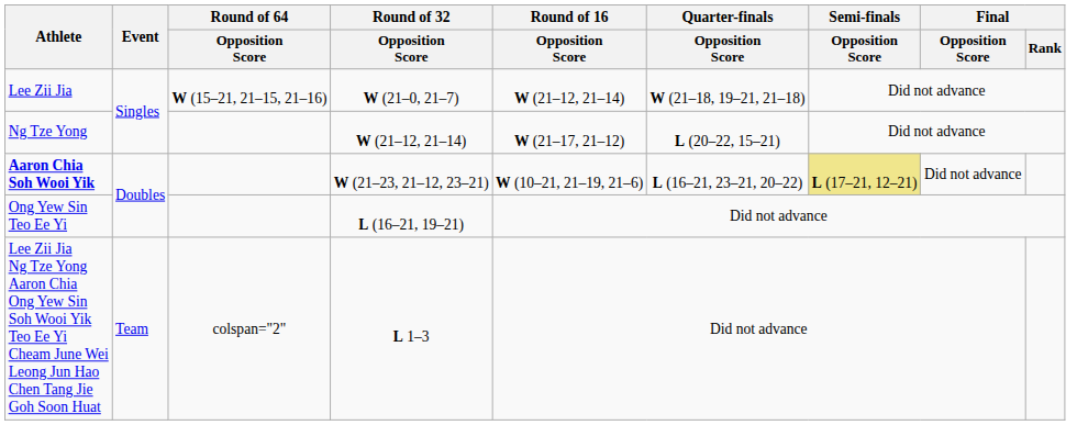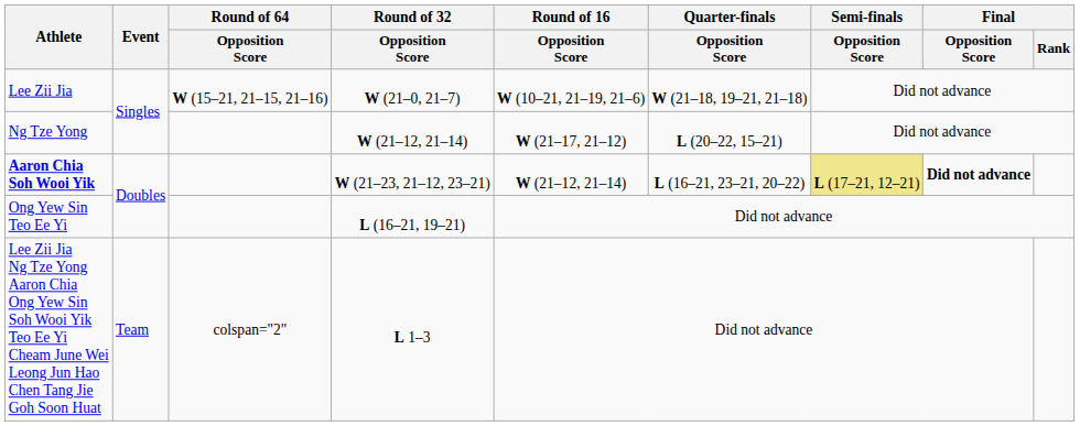Lee Zii Jia | Round of 16 / Opposition Score: W (21–12, 21–14) -> W (10–21, 21–19, 21–6)
Aaron Chia Soh Wooi Yik | Round of 16 / Opposition Score: W (10–21, 21–19, 21–6) -> W (21–12, 21–14)
Aaron Chia Soh Wooi Yik | Final / Opposition Score: normal -> bold
